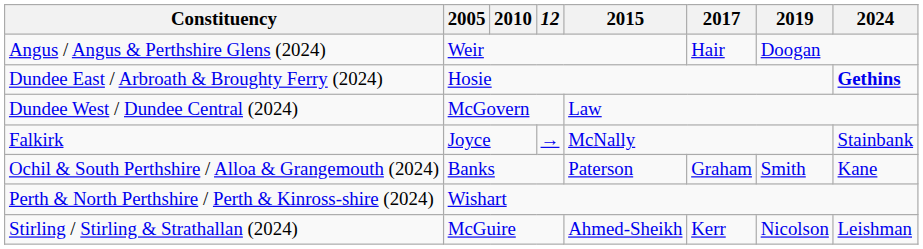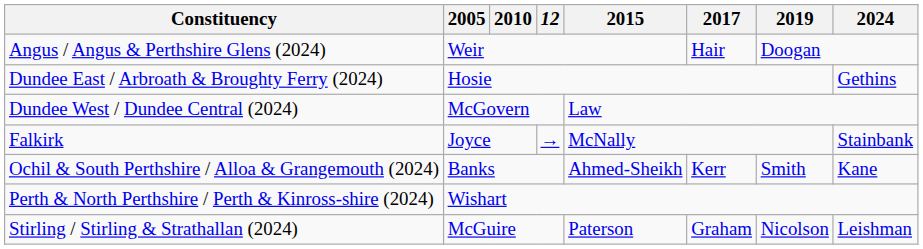Dundee East / Arbroath & Broughty Ferry (2024) | 2024: bold -> normal
Ochil & South Perthshire / Alloa & Grangemouth (2024) | 2015: Paterson -> Ahmed-Sheikh
Ochil & South Perthshire / Alloa & Grangemouth (2024) | 2017: Graham -> Kerr
Stirling / Stirling & Strathallan (2024) | 2015: Ahmed-Sheikh -> Paterson
Stirling / Stirling & Strathallan (2024) | 2017: Kerr -> Graham
